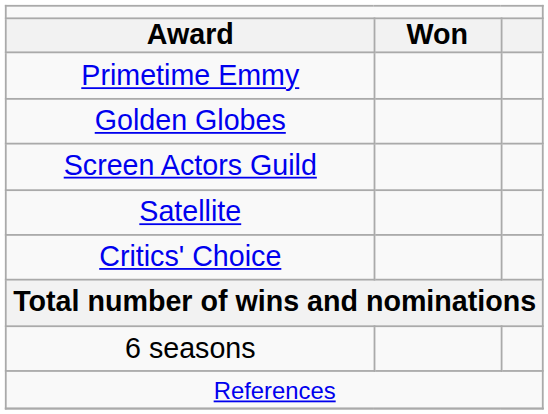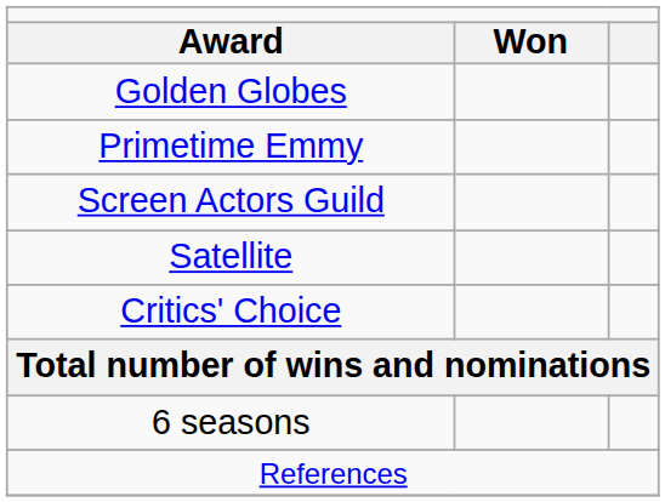rows swapped: Primetime Emmy <-> Golden Globes
